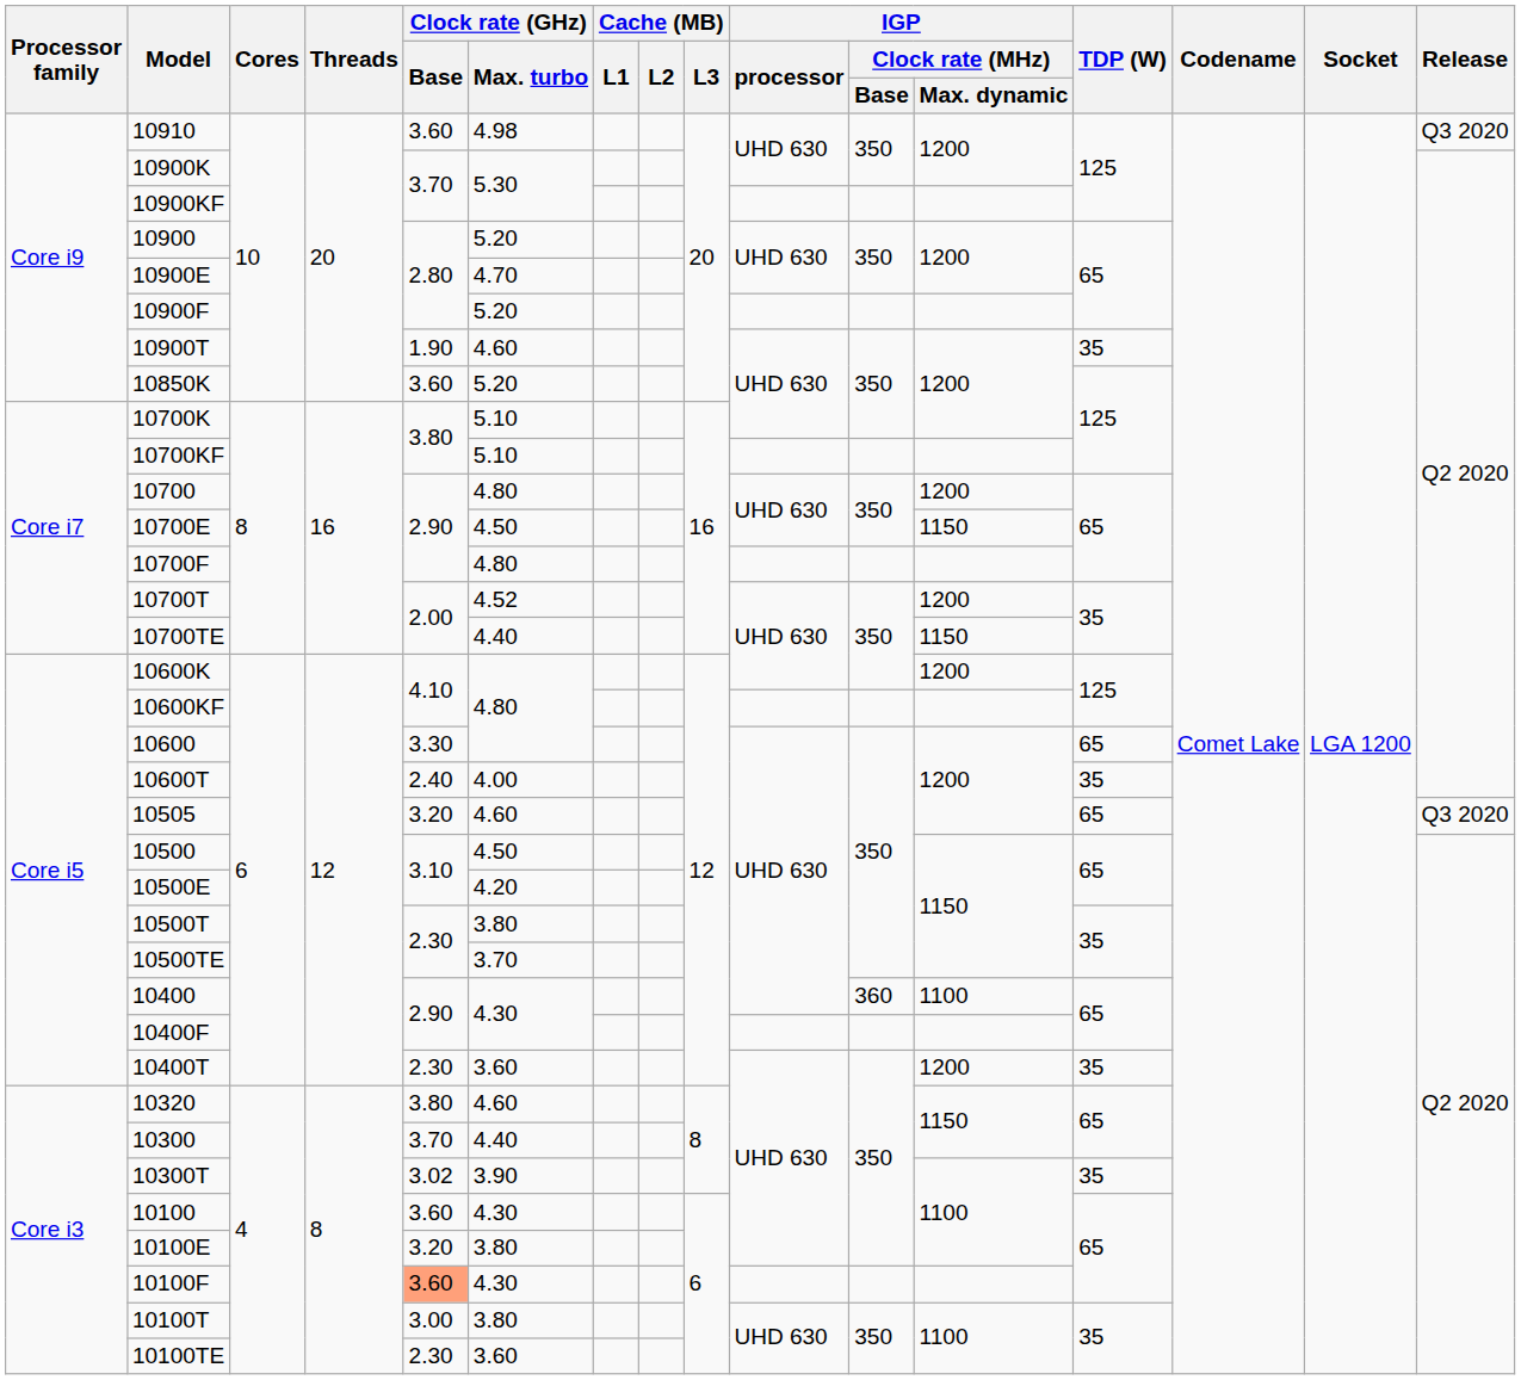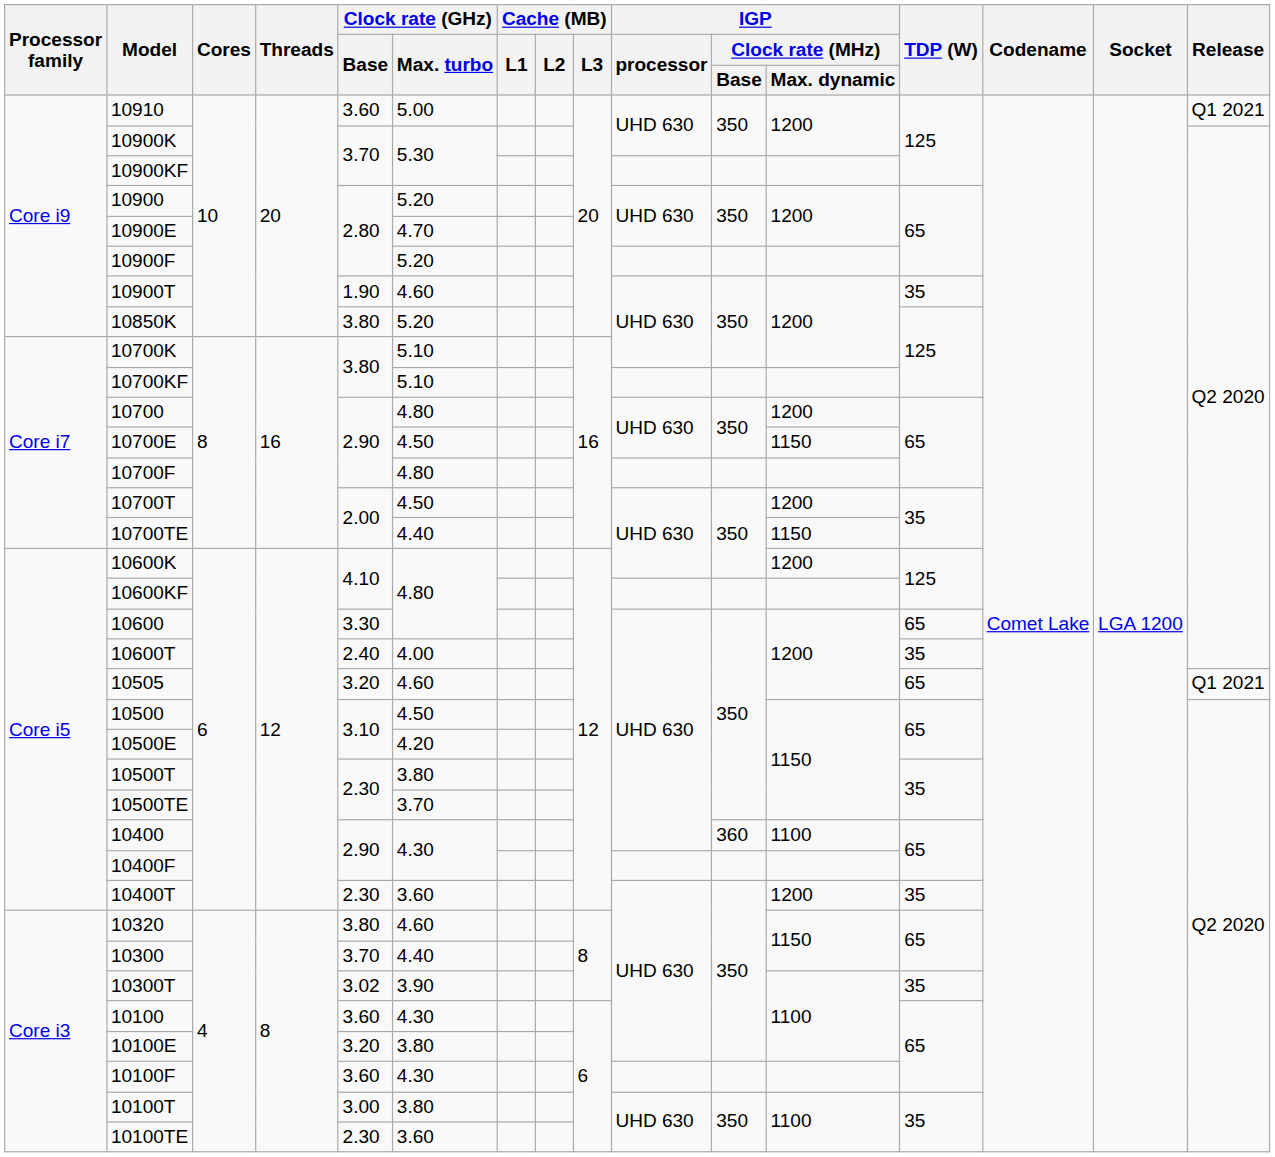10910 | Clock rate (GHz) / Max. turbo: 4.98 -> 5.00
10910 | Release: Q3 2020 -> Q1 2021
10850K | Clock rate (GHz) / Base: 3.60 -> 3.80
10700T | Clock rate (GHz) / Max. turbo: 4.52 -> 4.50
10505 | Release: Q3 2020 -> Q1 2021
10100F | Clock rate (GHz) / Base: lightsalmon background -> no background
